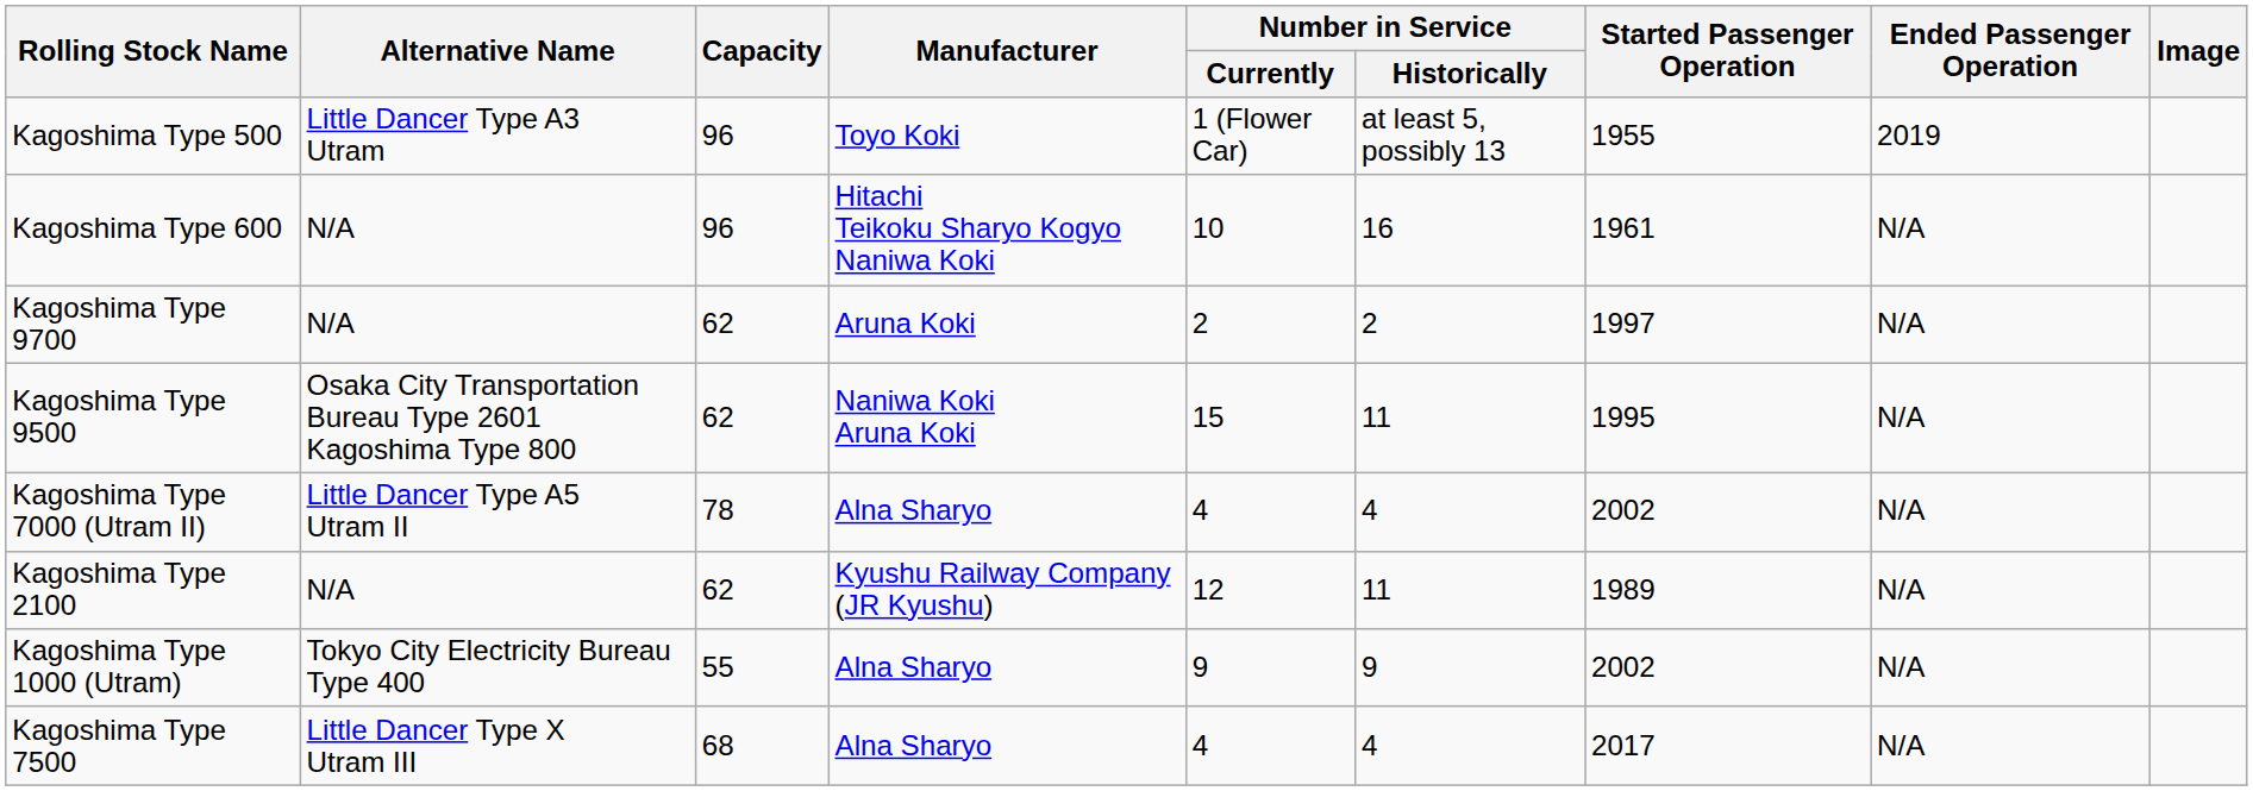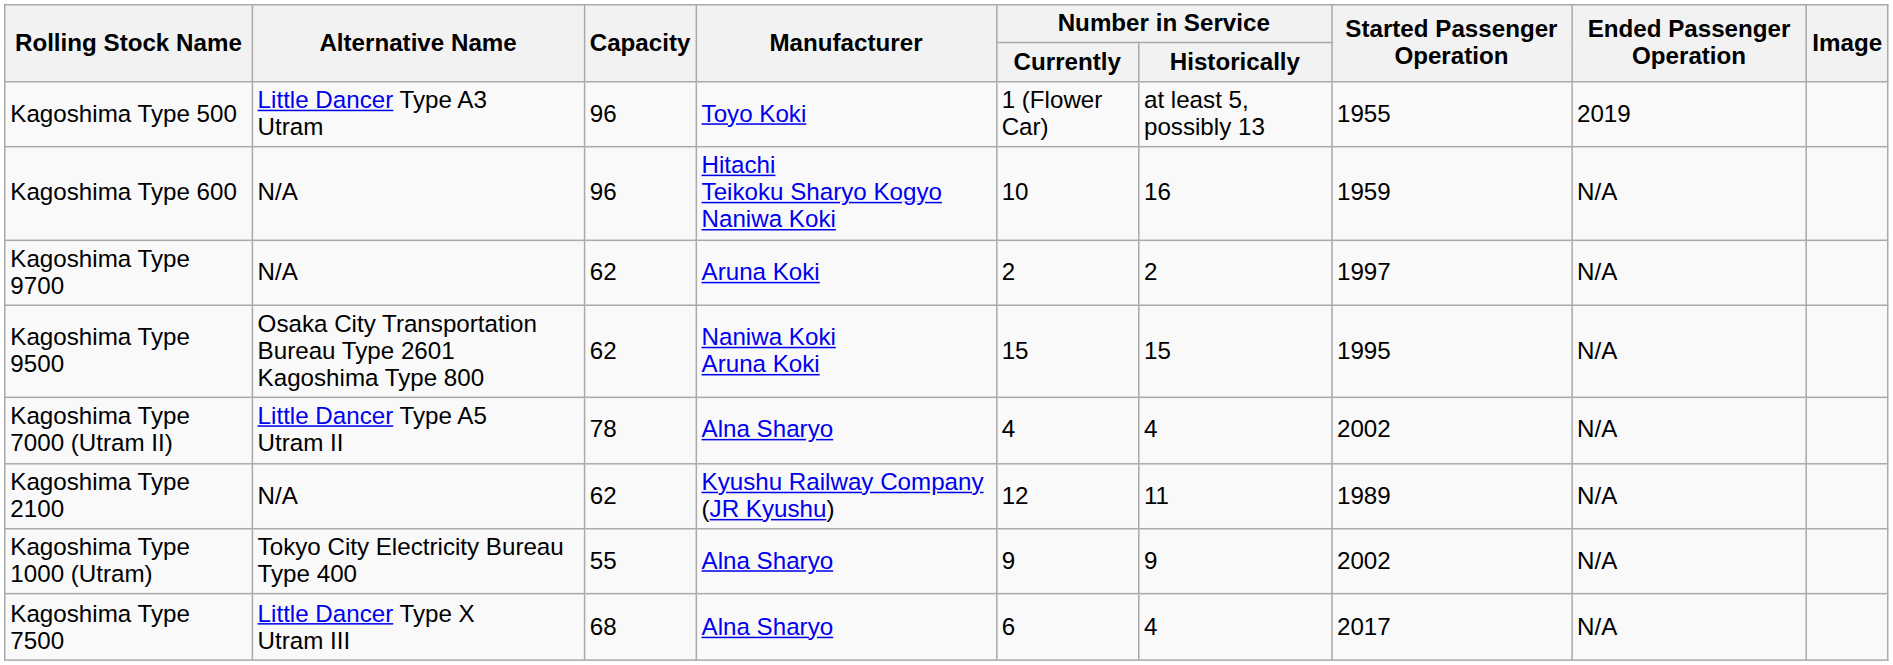Kagoshima Type 600 | Started Passenger Operation: 1961 -> 1959
Kagoshima Type 9500 | Number in Service / Historically: 11 -> 15
Kagoshima Type 7500 | Number in Service / Currently: 4 -> 6
